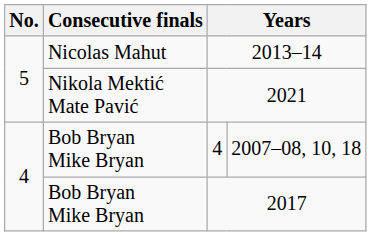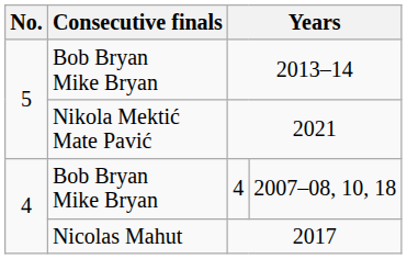2013–14 | Consecutive finals: Nicolas Mahut -> Bob Bryan Mike Bryan
2017 | Consecutive finals: Bob Bryan Mike Bryan -> Nicolas Mahut
